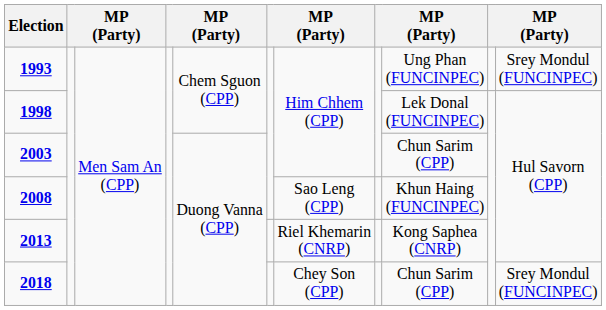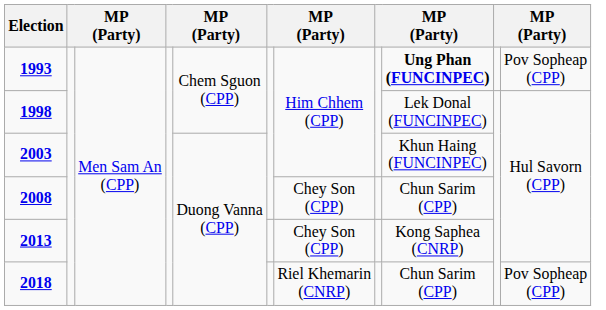1993 | column 9: normal -> bold
1993 | column 11: Srey Mondul (FUNCINPEC) -> Pov Sopheap (CPP)
2003 | column 9: Chun Sarim (CPP) -> Khun Haing (FUNCINPEC)
2008 | column 7: Sao Leng (CPP) -> Chey Son (CPP)
2008 | column 9: Khun Haing (FUNCINPEC) -> Chun Sarim (CPP)
2013 | column 7: Riel Khemarin (CNRP) -> Chey Son (CPP)
2018 | column 7: Chey Son (CPP) -> Riel Khemarin (CNRP)
2018 | column 11: Srey Mondul (FUNCINPEC) -> Pov Sopheap (CPP)
